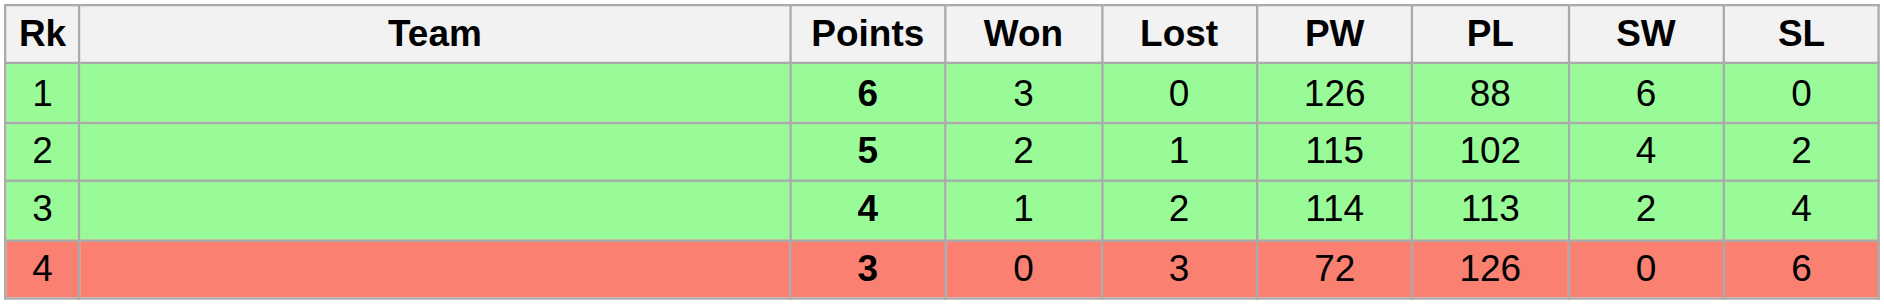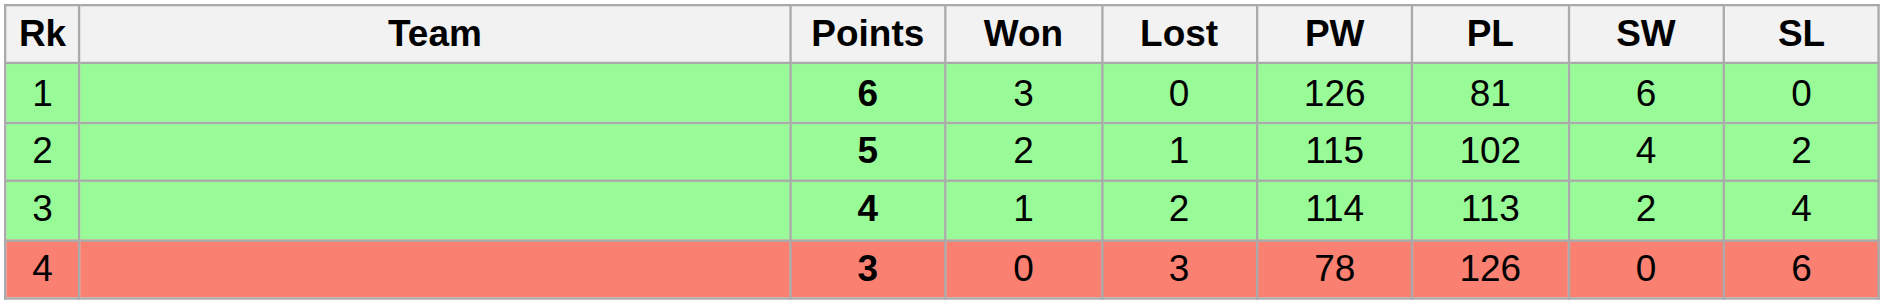row 2 | PL: 88 -> 81
row 5 | PW: 72 -> 78
